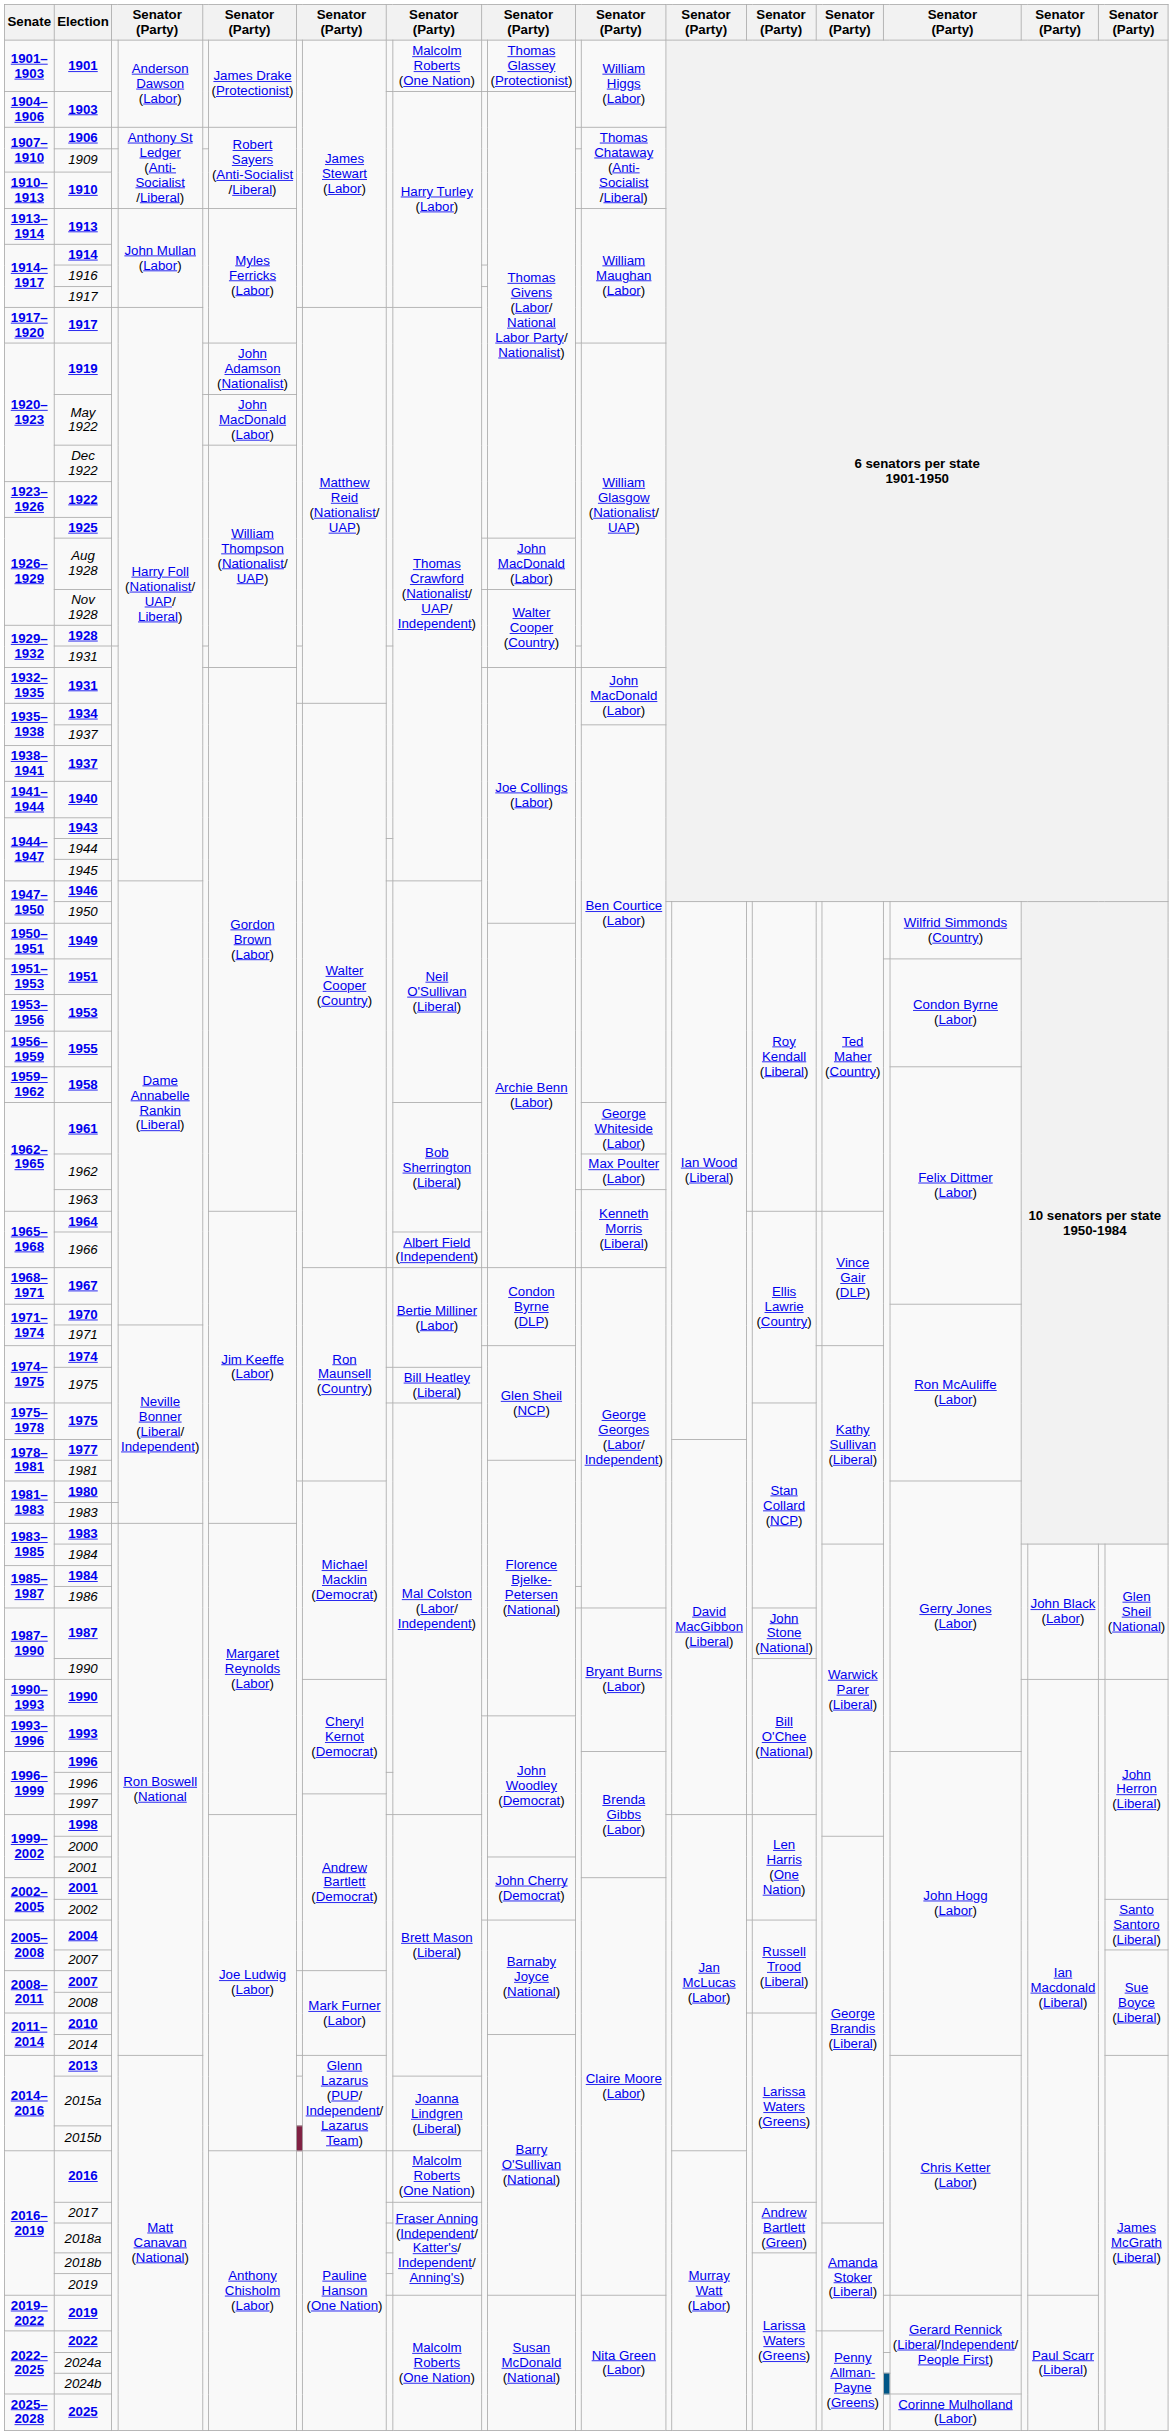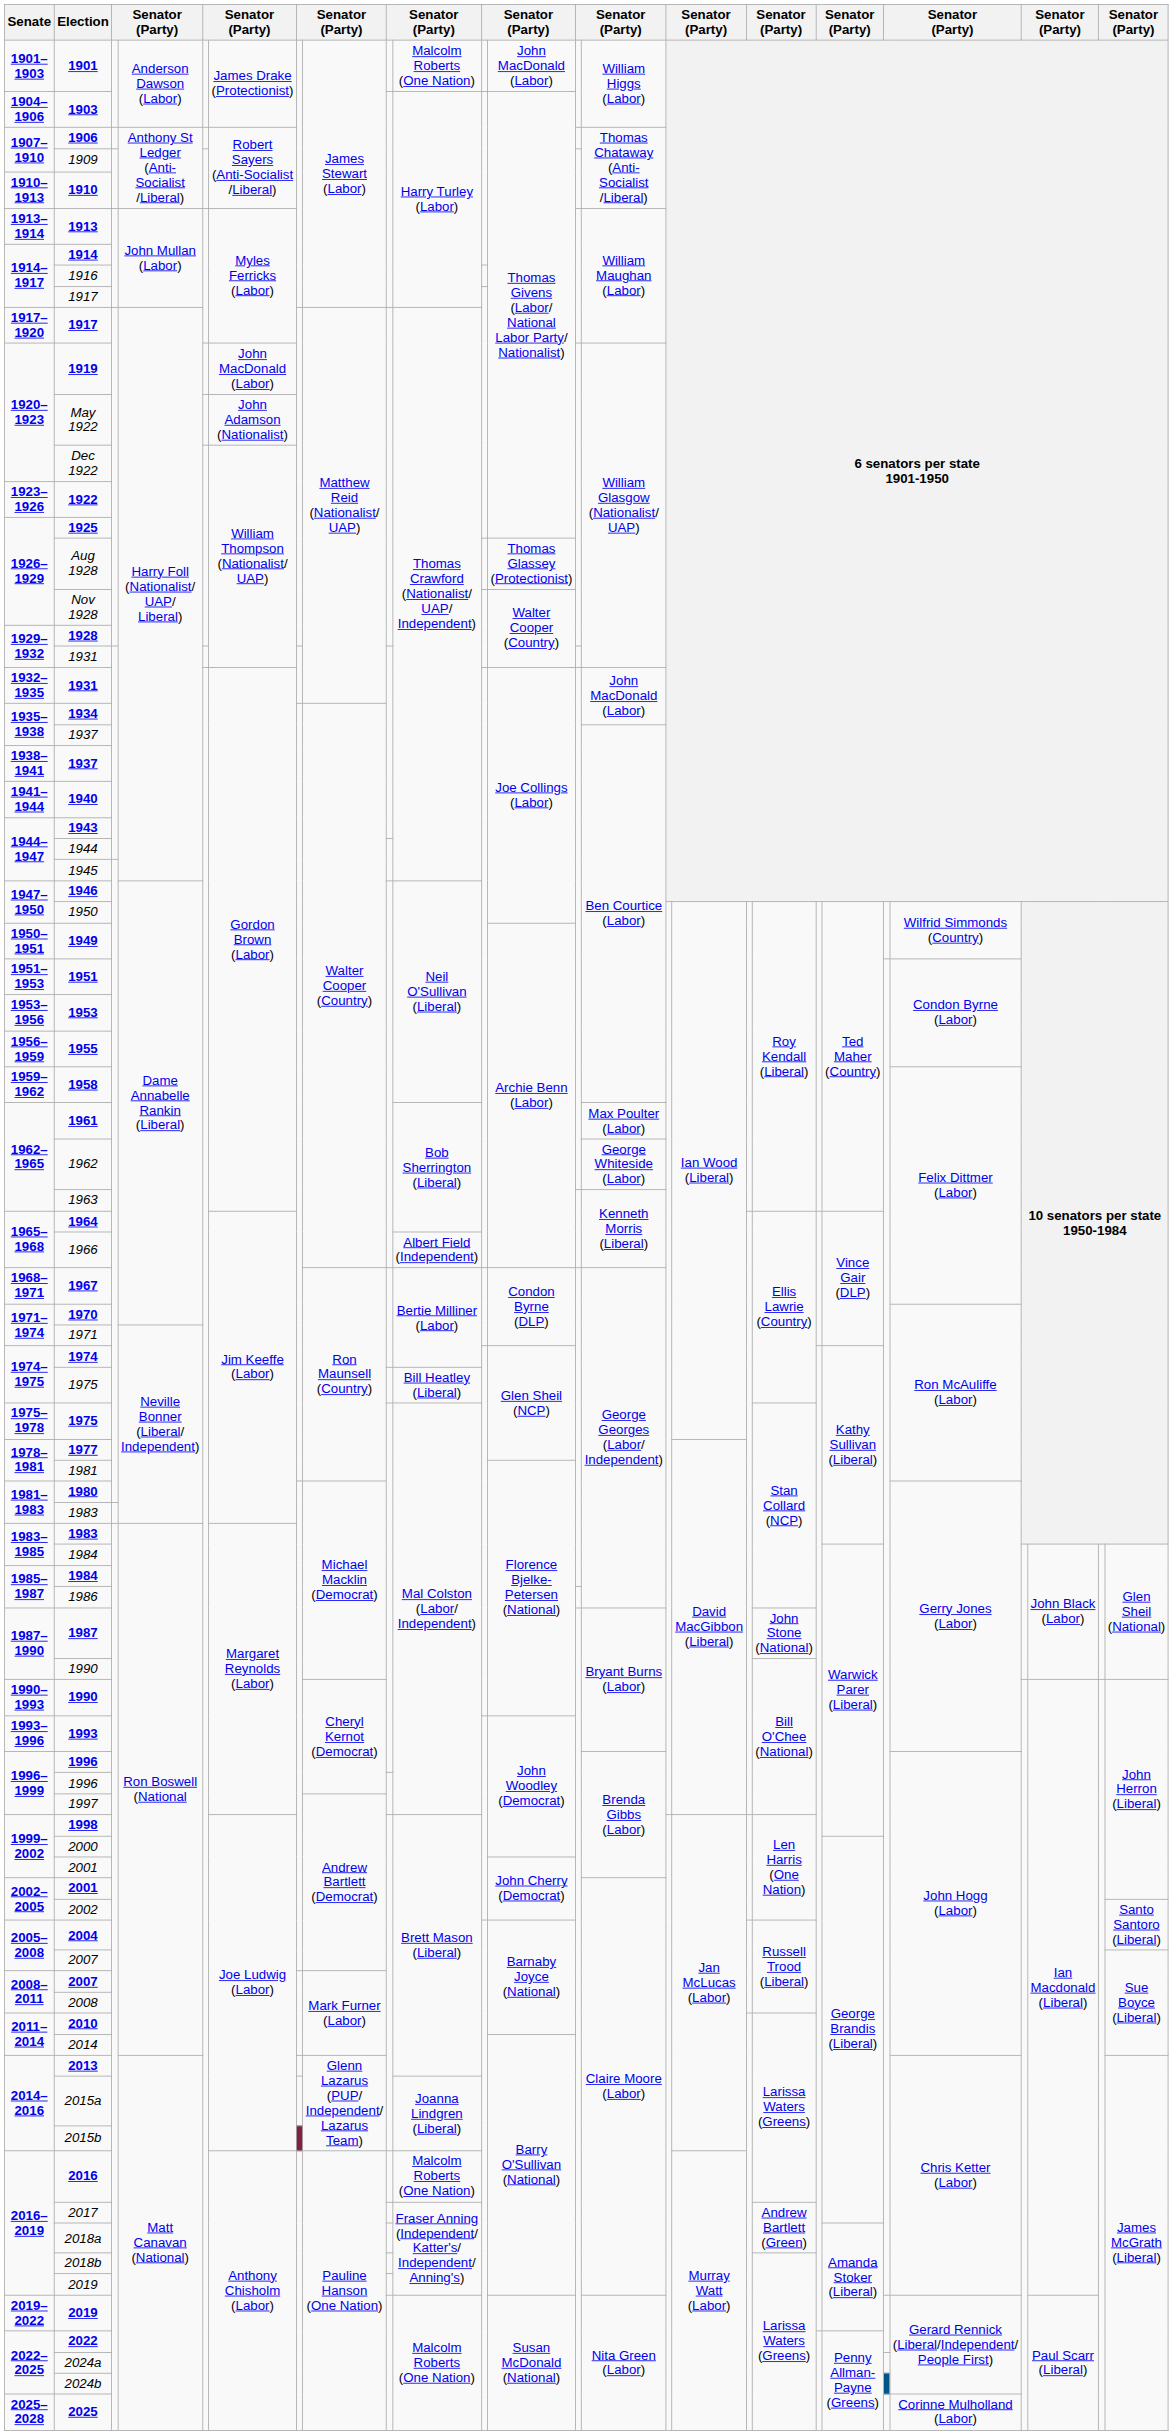1901 | column 12: Thomas Glassey (Protectionist) -> John MacDonald (Labor)
1919 | column 6: John Adamson (Nationalist) -> John MacDonald (Labor)
May 1922 | column 6: John MacDonald (Labor) -> John Adamson (Nationalist)
Aug 1928 | column 12: John MacDonald (Labor) -> Thomas Glassey (Protectionist)
1961 | column 14: George Whiteside (Labor) -> Max Poulter (Labor)
1962 | column 14: Max Poulter (Labor) -> George Whiteside (Labor)
